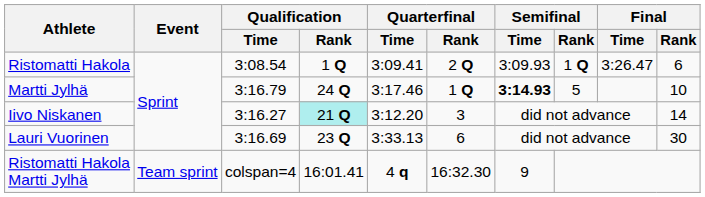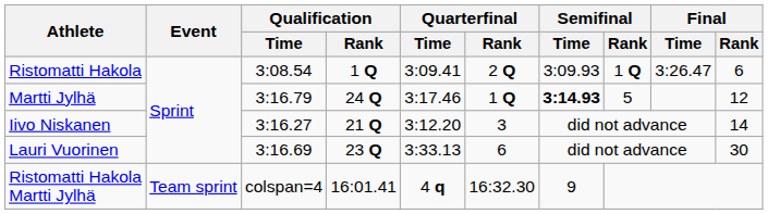Martti Jylhä | Final / Rank: 10 -> 12
Iivo Niskanen | Qualification / Rank: paleturquoise background -> no background
